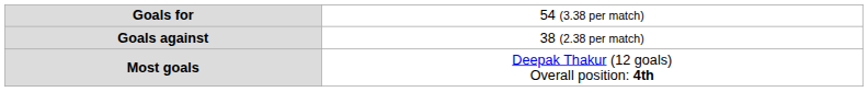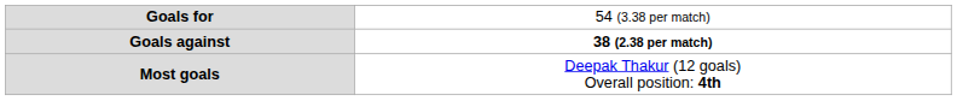Goals against | column 2: normal -> bold
